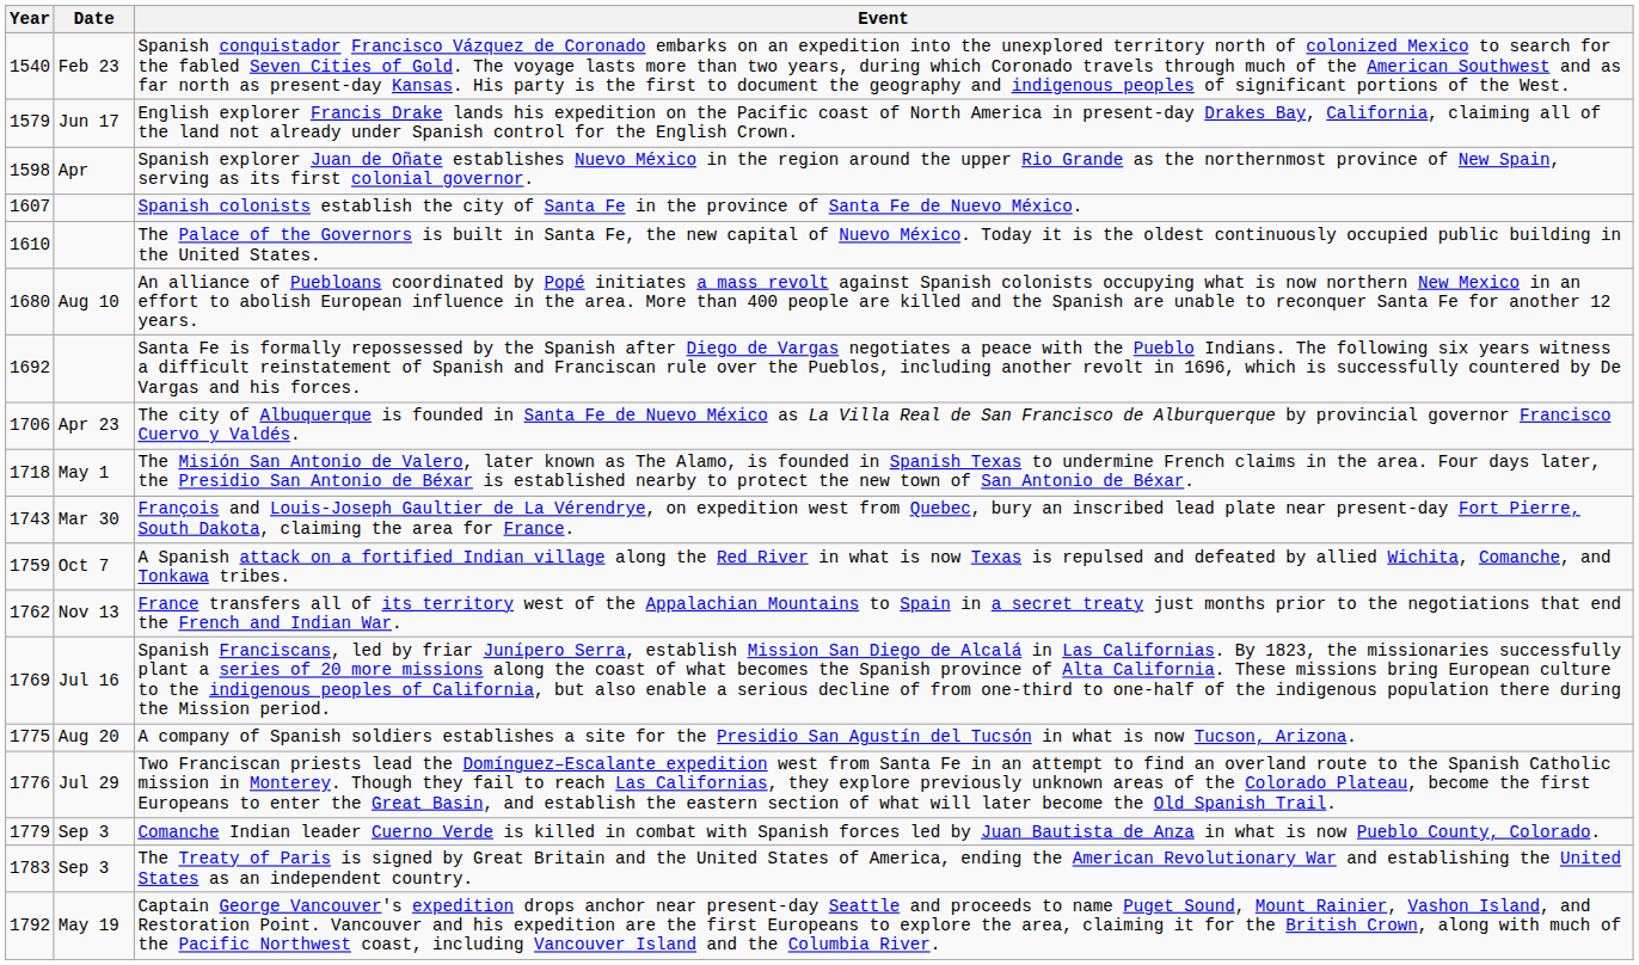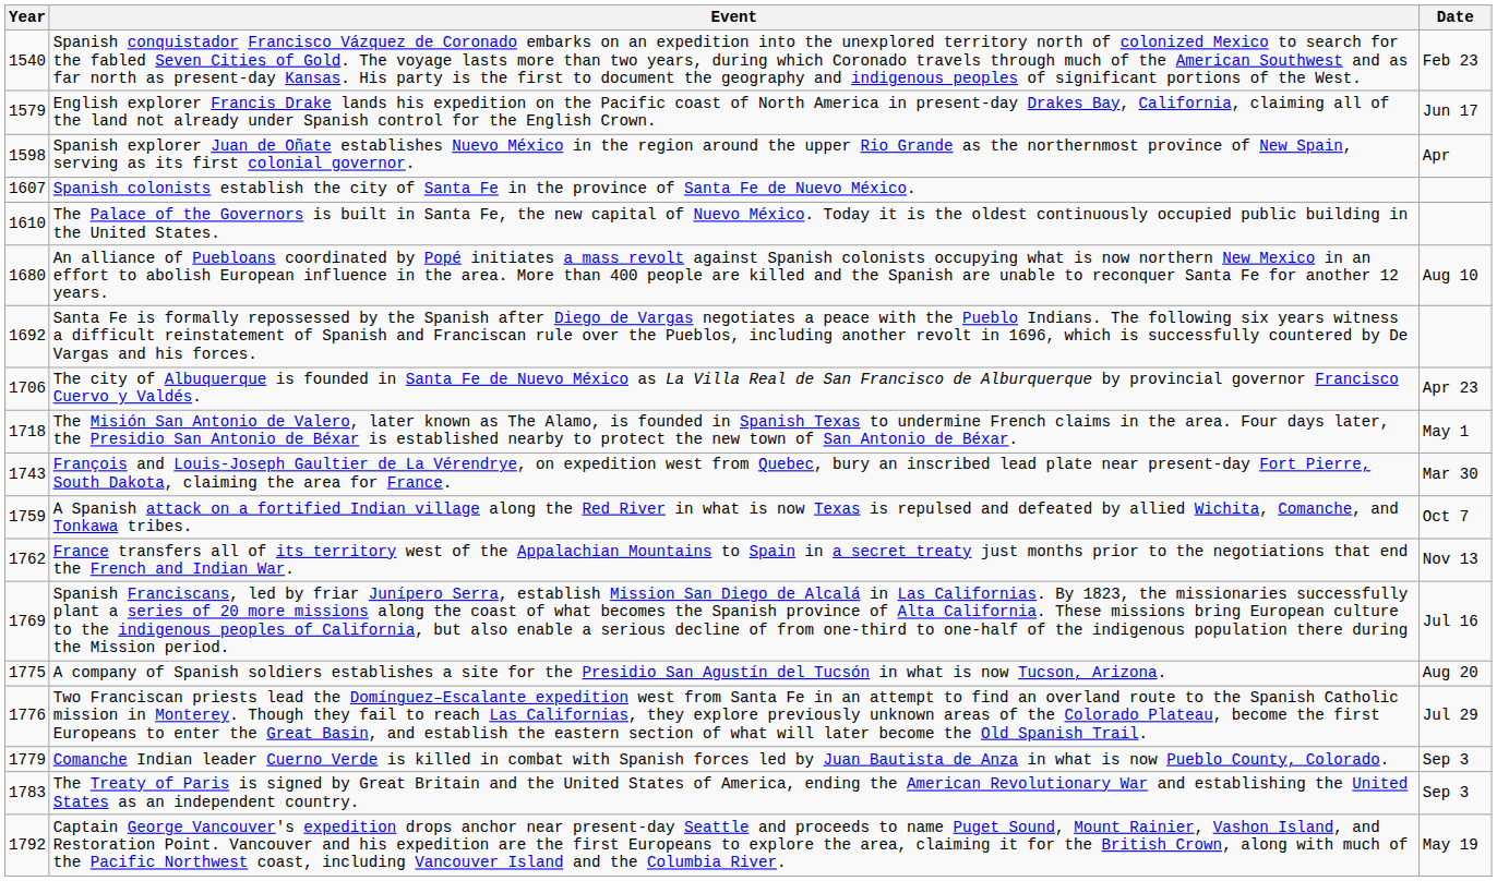columns swapped: Date <-> Event
